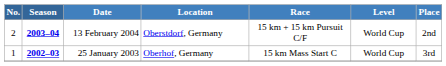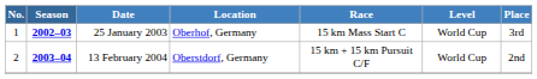rows swapped: 25 January 2003 <-> 13 February 2004
